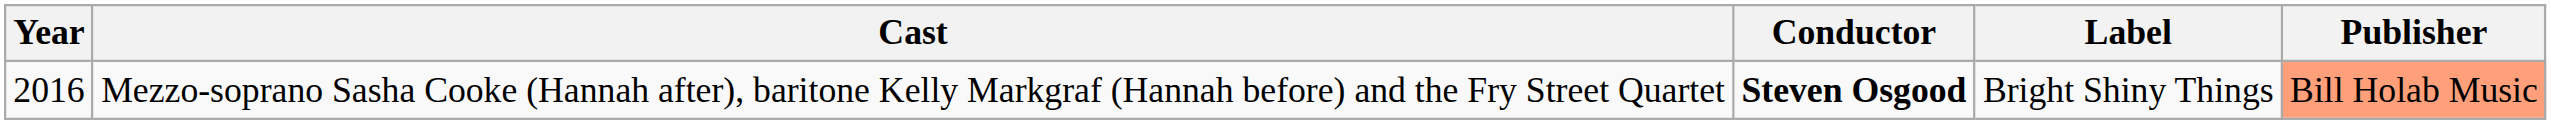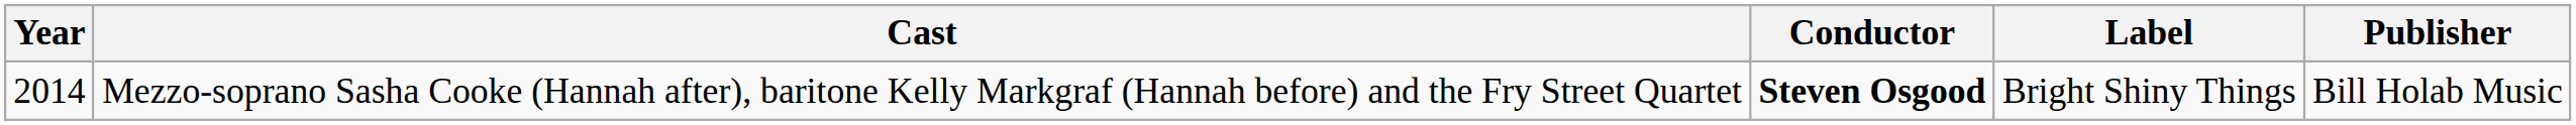row 2 | Year: 2016 -> 2014
row 2 | Publisher: lightsalmon background -> no background
